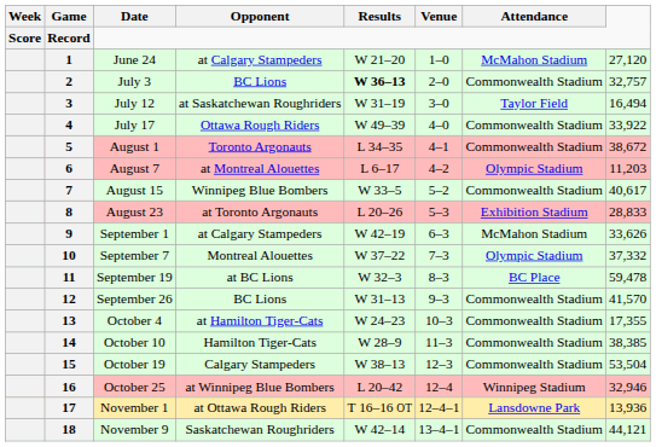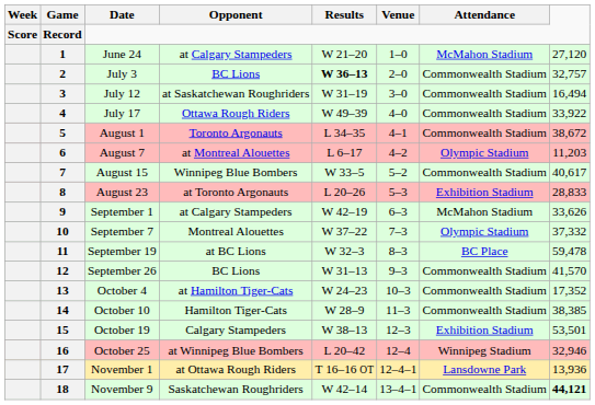3 | Attendance: Taylor Field -> Commonwealth Stadium
13 | column 8: 17,355 -> 17,352
15 | Attendance: Commonwealth Stadium -> Exhibition Stadium
15 | column 8: 53,504 -> 53,501
18 | column 8: normal -> bold
